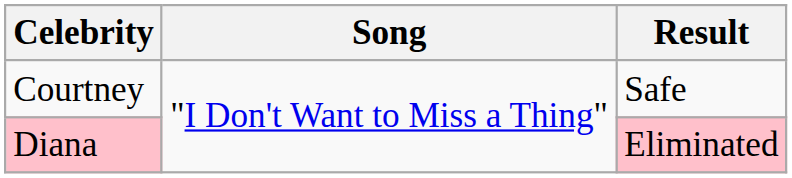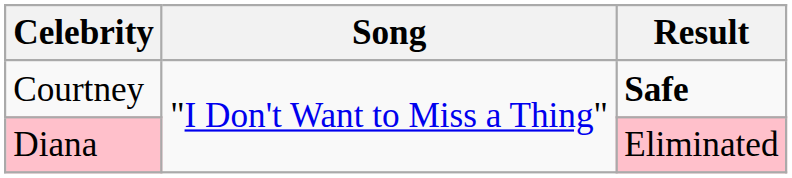Courtney | Result: normal -> bold
